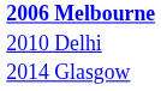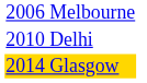2006 Melbourne | column 1: bold -> normal
2014 Glasgow | column 1: no background -> gold background
